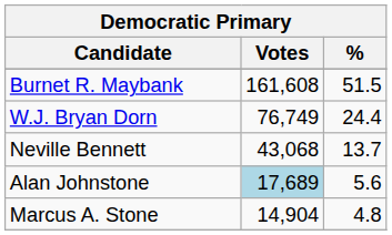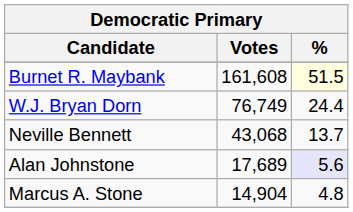Burnet R. Maybank | %: no background -> lightyellow background
Alan Johnstone | Votes: lightblue background -> no background
Alan Johnstone | %: no background -> lavender background
